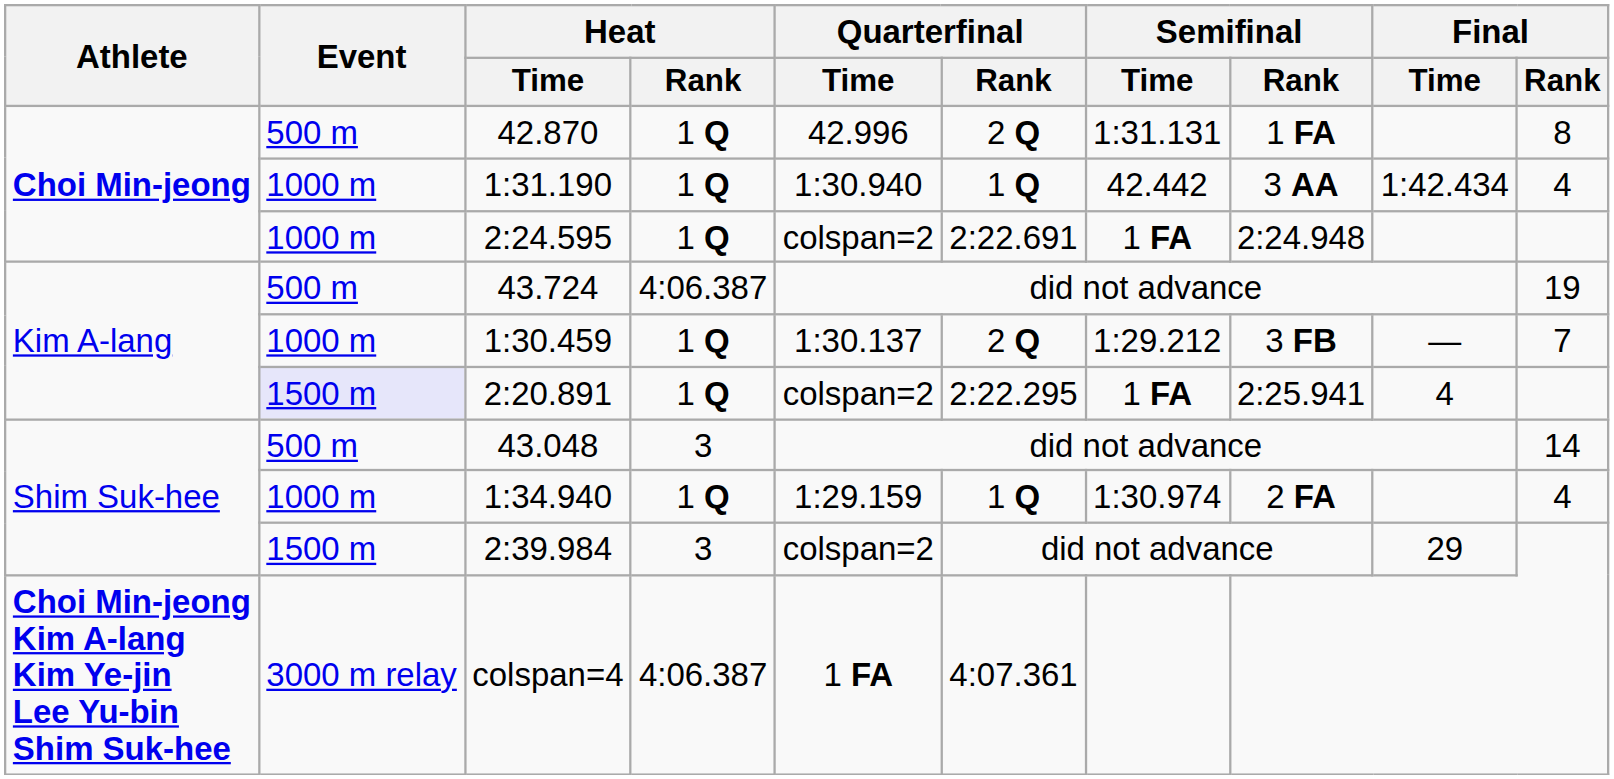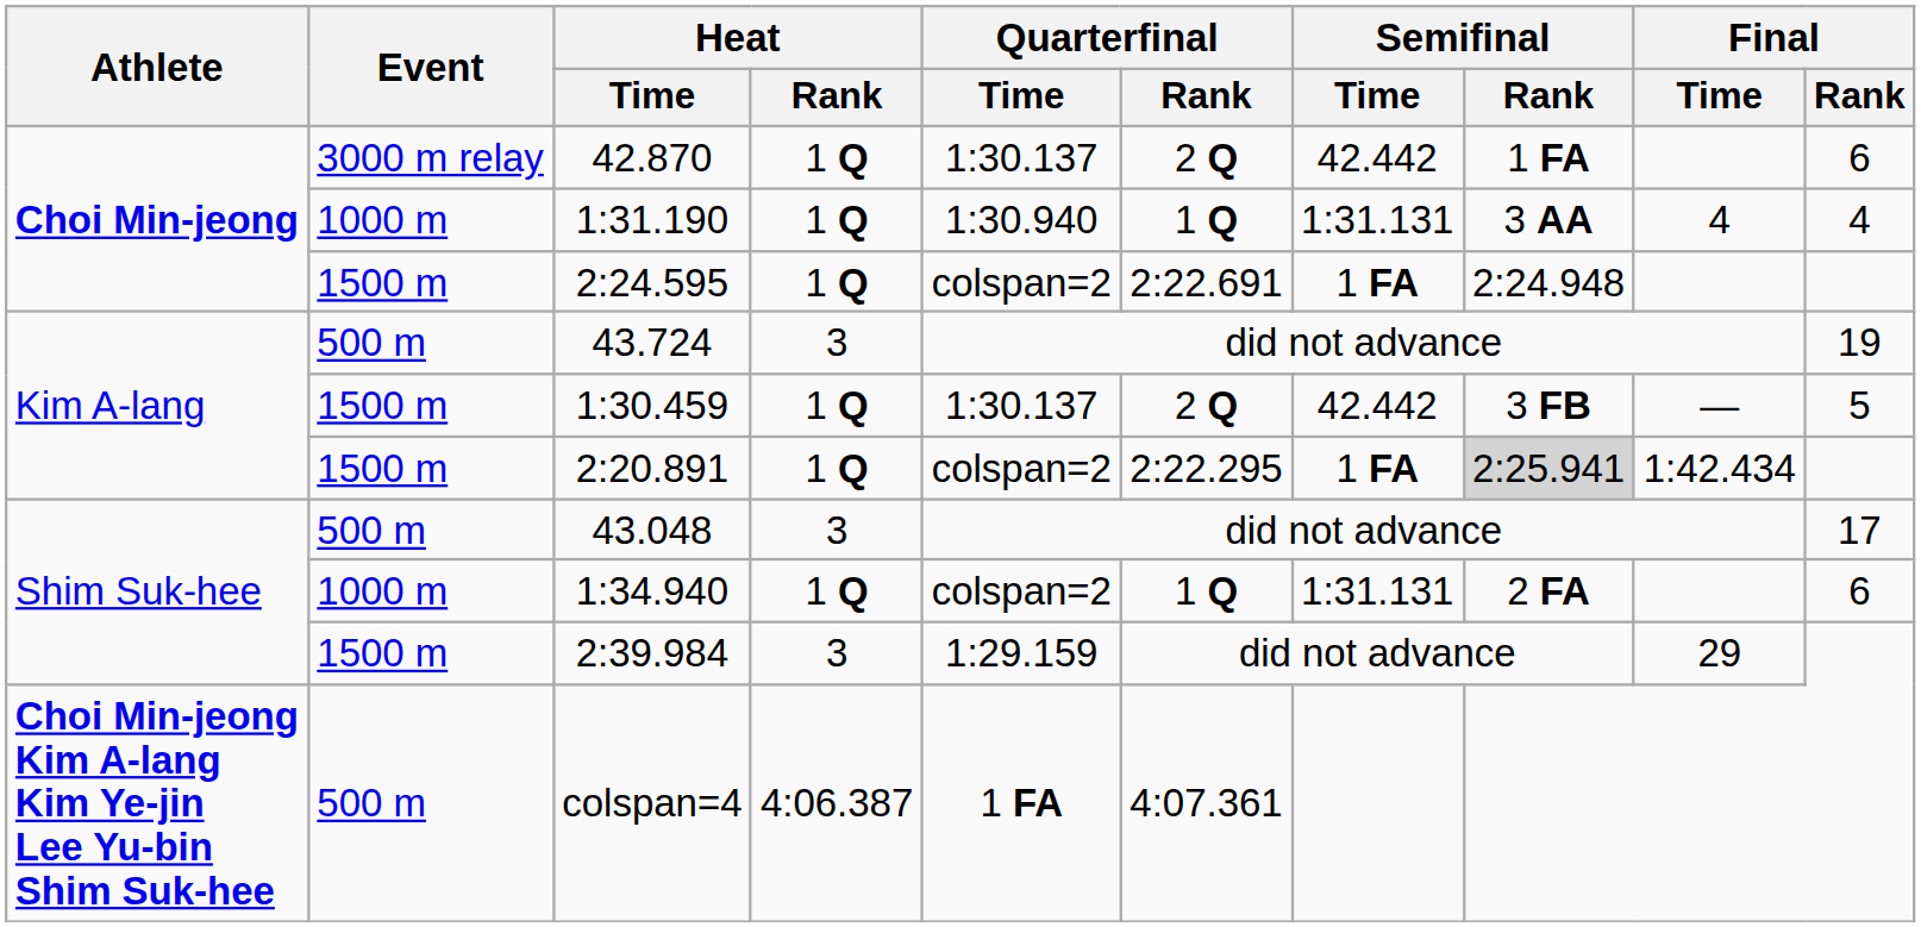42.870 | Event: 500 m -> 3000 m relay
42.870 | Quarterfinal / Time: 42.996 -> 1:30.137
42.870 | Semifinal / Time: 1:31.131 -> 42.442
42.870 | Final / Rank: 8 -> 6
1:31.190 | Semifinal / Time: 42.442 -> 1:31.131
1:31.190 | Final / Time: 1:42.434 -> 4
2:24.595 | Event: 1000 m -> 1500 m
43.724 | Heat / Rank: 4:06.387 -> 3
1:30.459 | Event: 1000 m -> 1500 m
1:30.459 | Semifinal / Time: 1:29.212 -> 42.442
1:30.459 | Final / Rank: 7 -> 5
2:20.891 | Event: lavender background -> no background
2:20.891 | Semifinal / Rank: no background -> lightgrey background
2:20.891 | Final / Time: 4 -> 1:42.434
43.048 | Final / Rank: 14 -> 17
1:34.940 | Quarterfinal / Time: 1:29.159 -> colspan=2
1:34.940 | Semifinal / Time: 1:30.974 -> 1:31.131
1:34.940 | Final / Rank: 4 -> 6
2:39.984 | Quarterfinal / Time: colspan=2 -> 1:29.159
colspan=4 | Event: 3000 m relay -> 500 m
